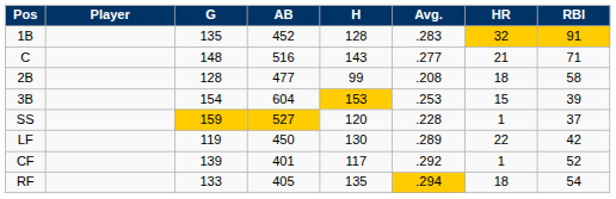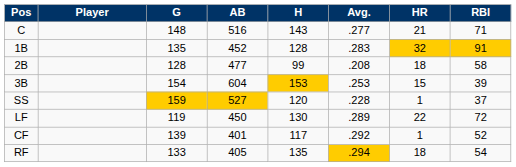rows swapped: C <-> 1B
LF | RBI: 42 -> 72
